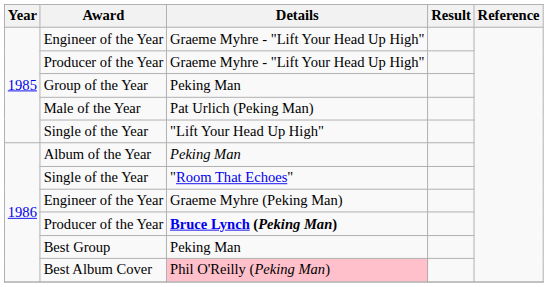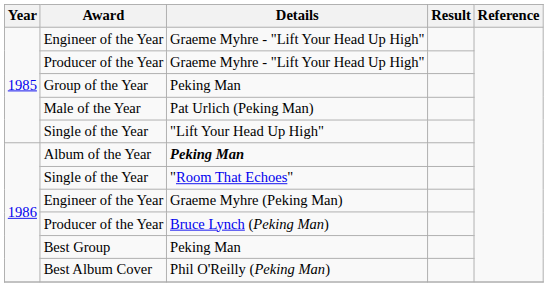Album of the Year | Details: normal -> bold
Producer of the Year / Bruce Lynch (Peking Man) | Details: bold -> normal
Best Album Cover | Details: pink background -> no background
